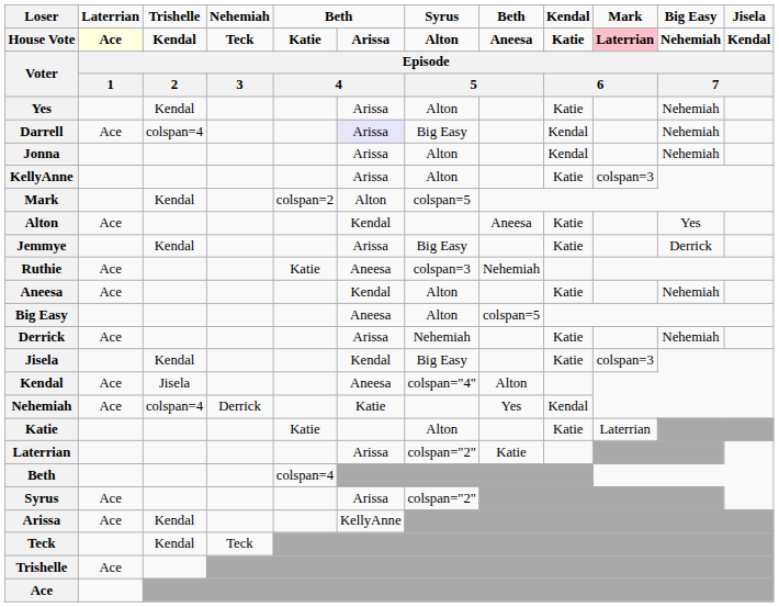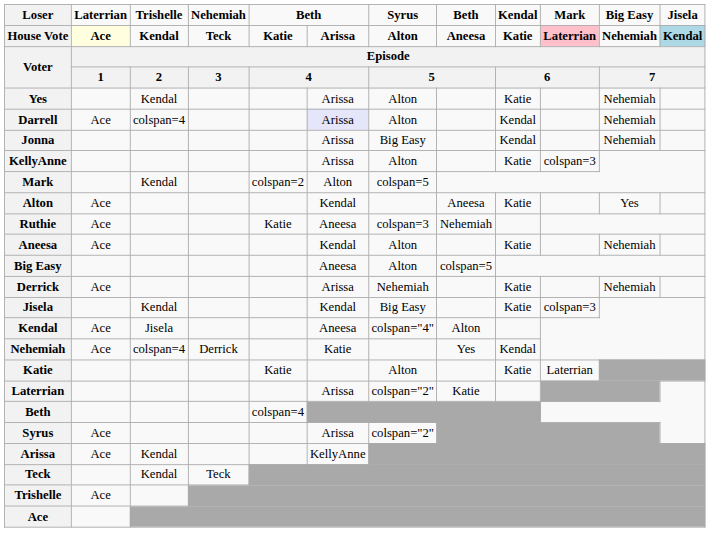House Vote | column 12: no background -> lightblue background
Darrell | column 7: Big Easy -> Alton
Jonna | column 7: Alton -> Big Easy
- row: Jemmye | Kendal | Arissa | Big Easy | Katie | Derrick
